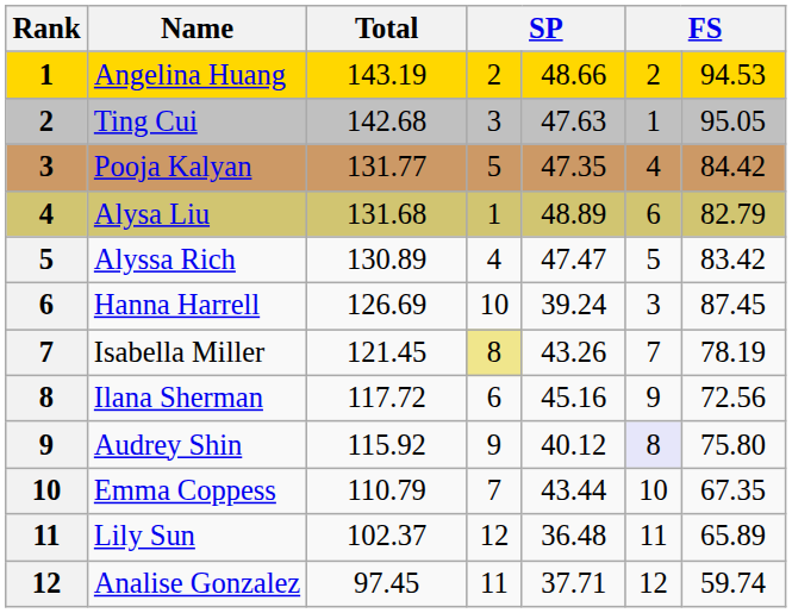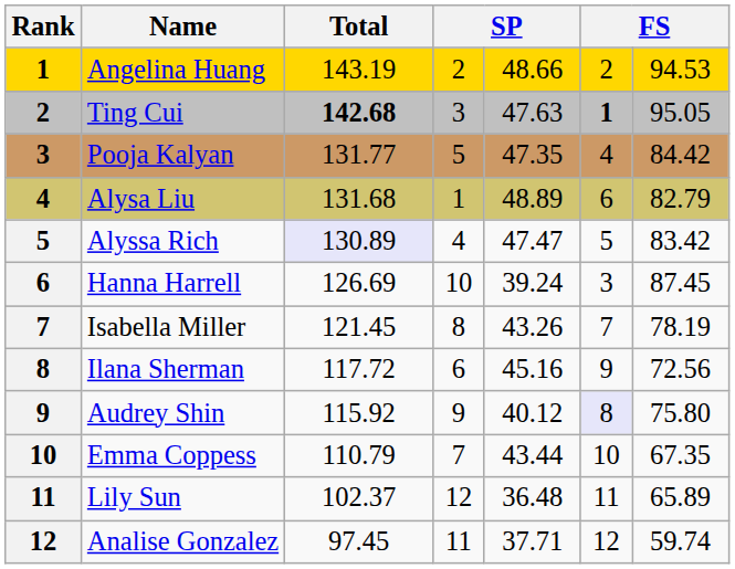Ting Cui | Total: normal -> bold
Ting Cui | column 6: normal -> bold
Alyssa Rich | Total: no background -> lavender background
Isabella Miller | column 4: khaki background -> no background
